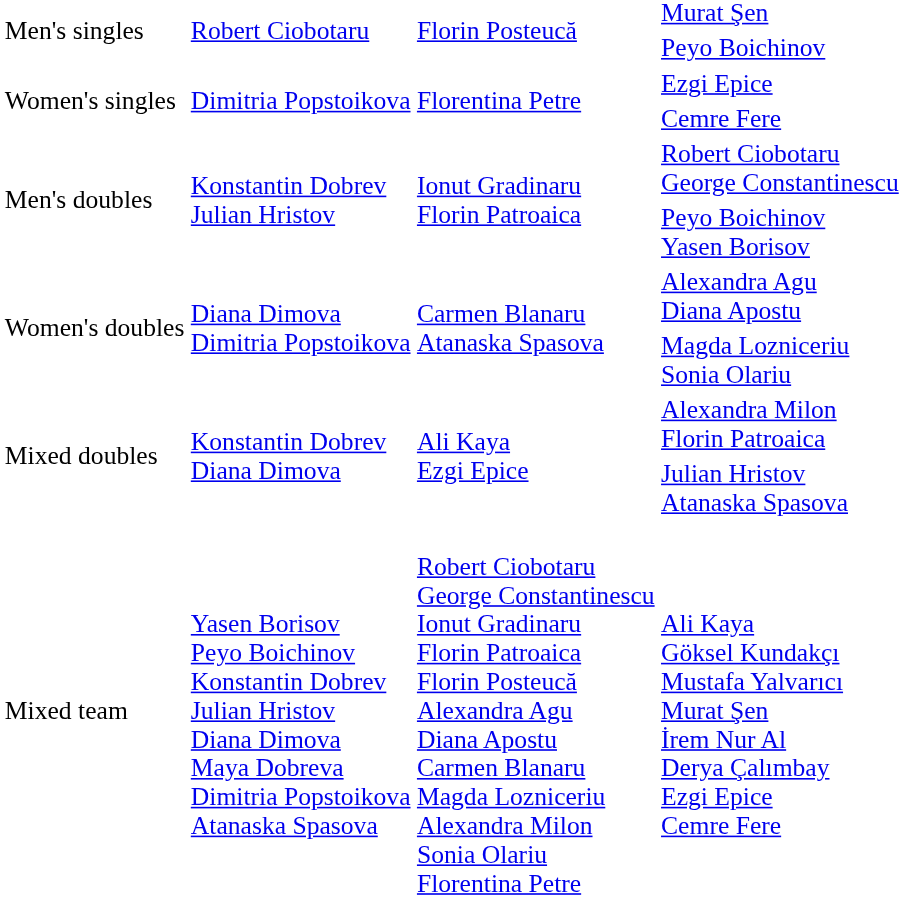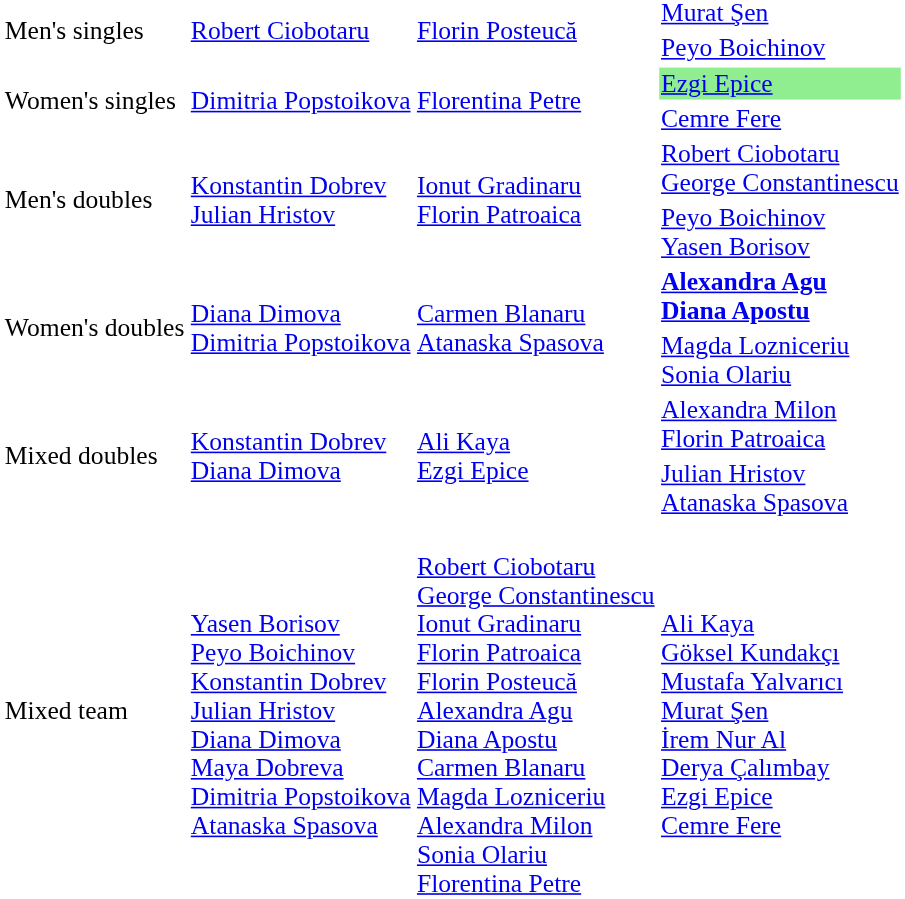Ezgi Epice | column 4: no background -> lightgreen background
Alexandra Agu Diana Apostu | column 4: normal -> bold
